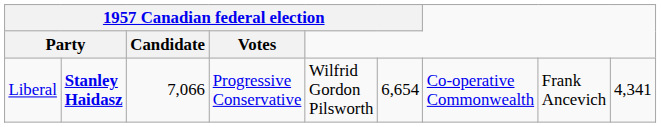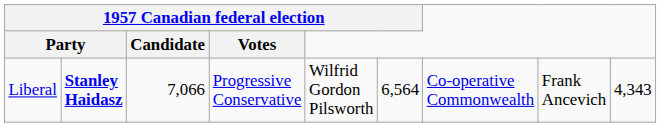Liberal | column 6: 6,654 -> 6,564
Liberal | column 9: 4,341 -> 4,343
